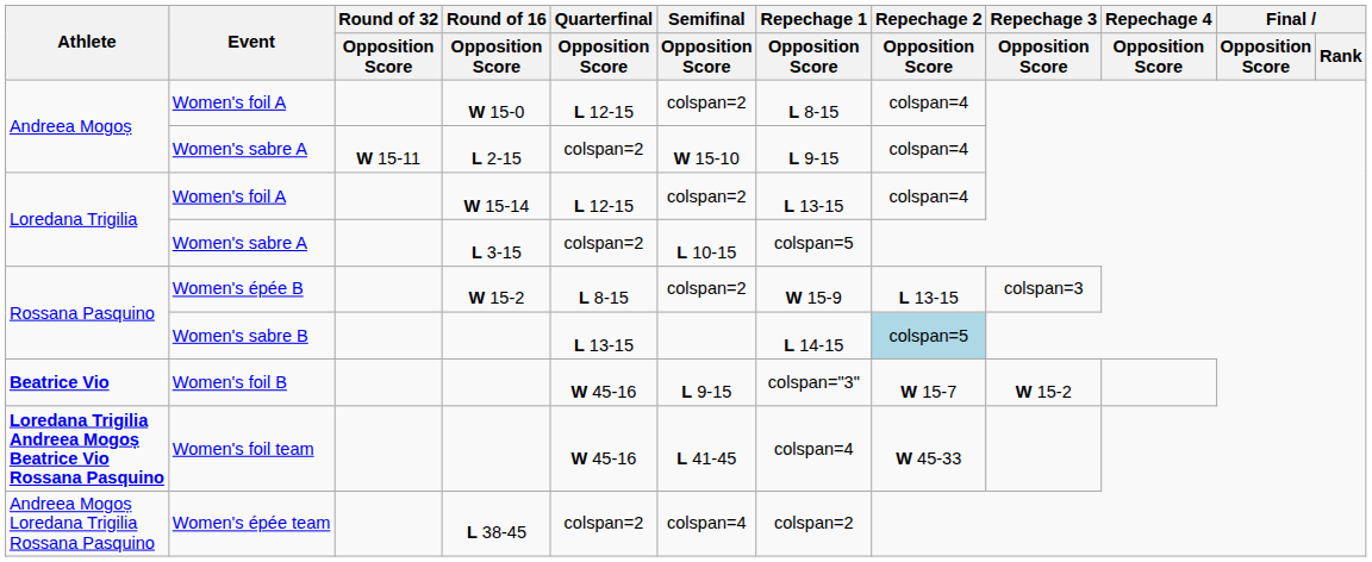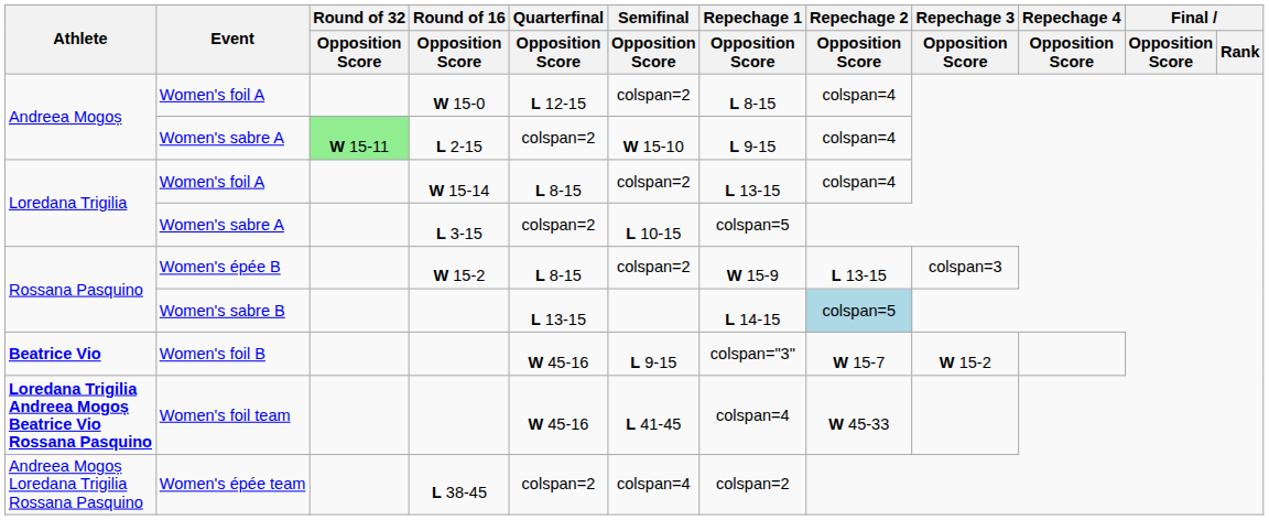Women's sabre A / L 2-15 | Round of 32 / Opposition Score: no background -> lightgreen background
Women's foil A / W 15-14 | Quarterfinal / Opposition Score: L 12-15 -> L 8-15
